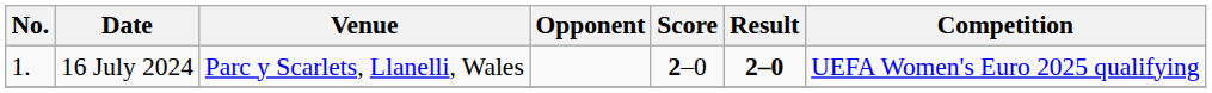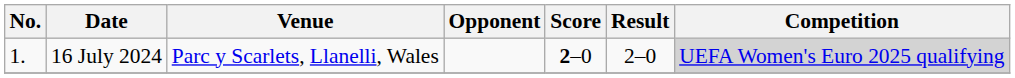16 July 2024 | Result: bold -> normal
16 July 2024 | Competition: no background -> lightgrey background
